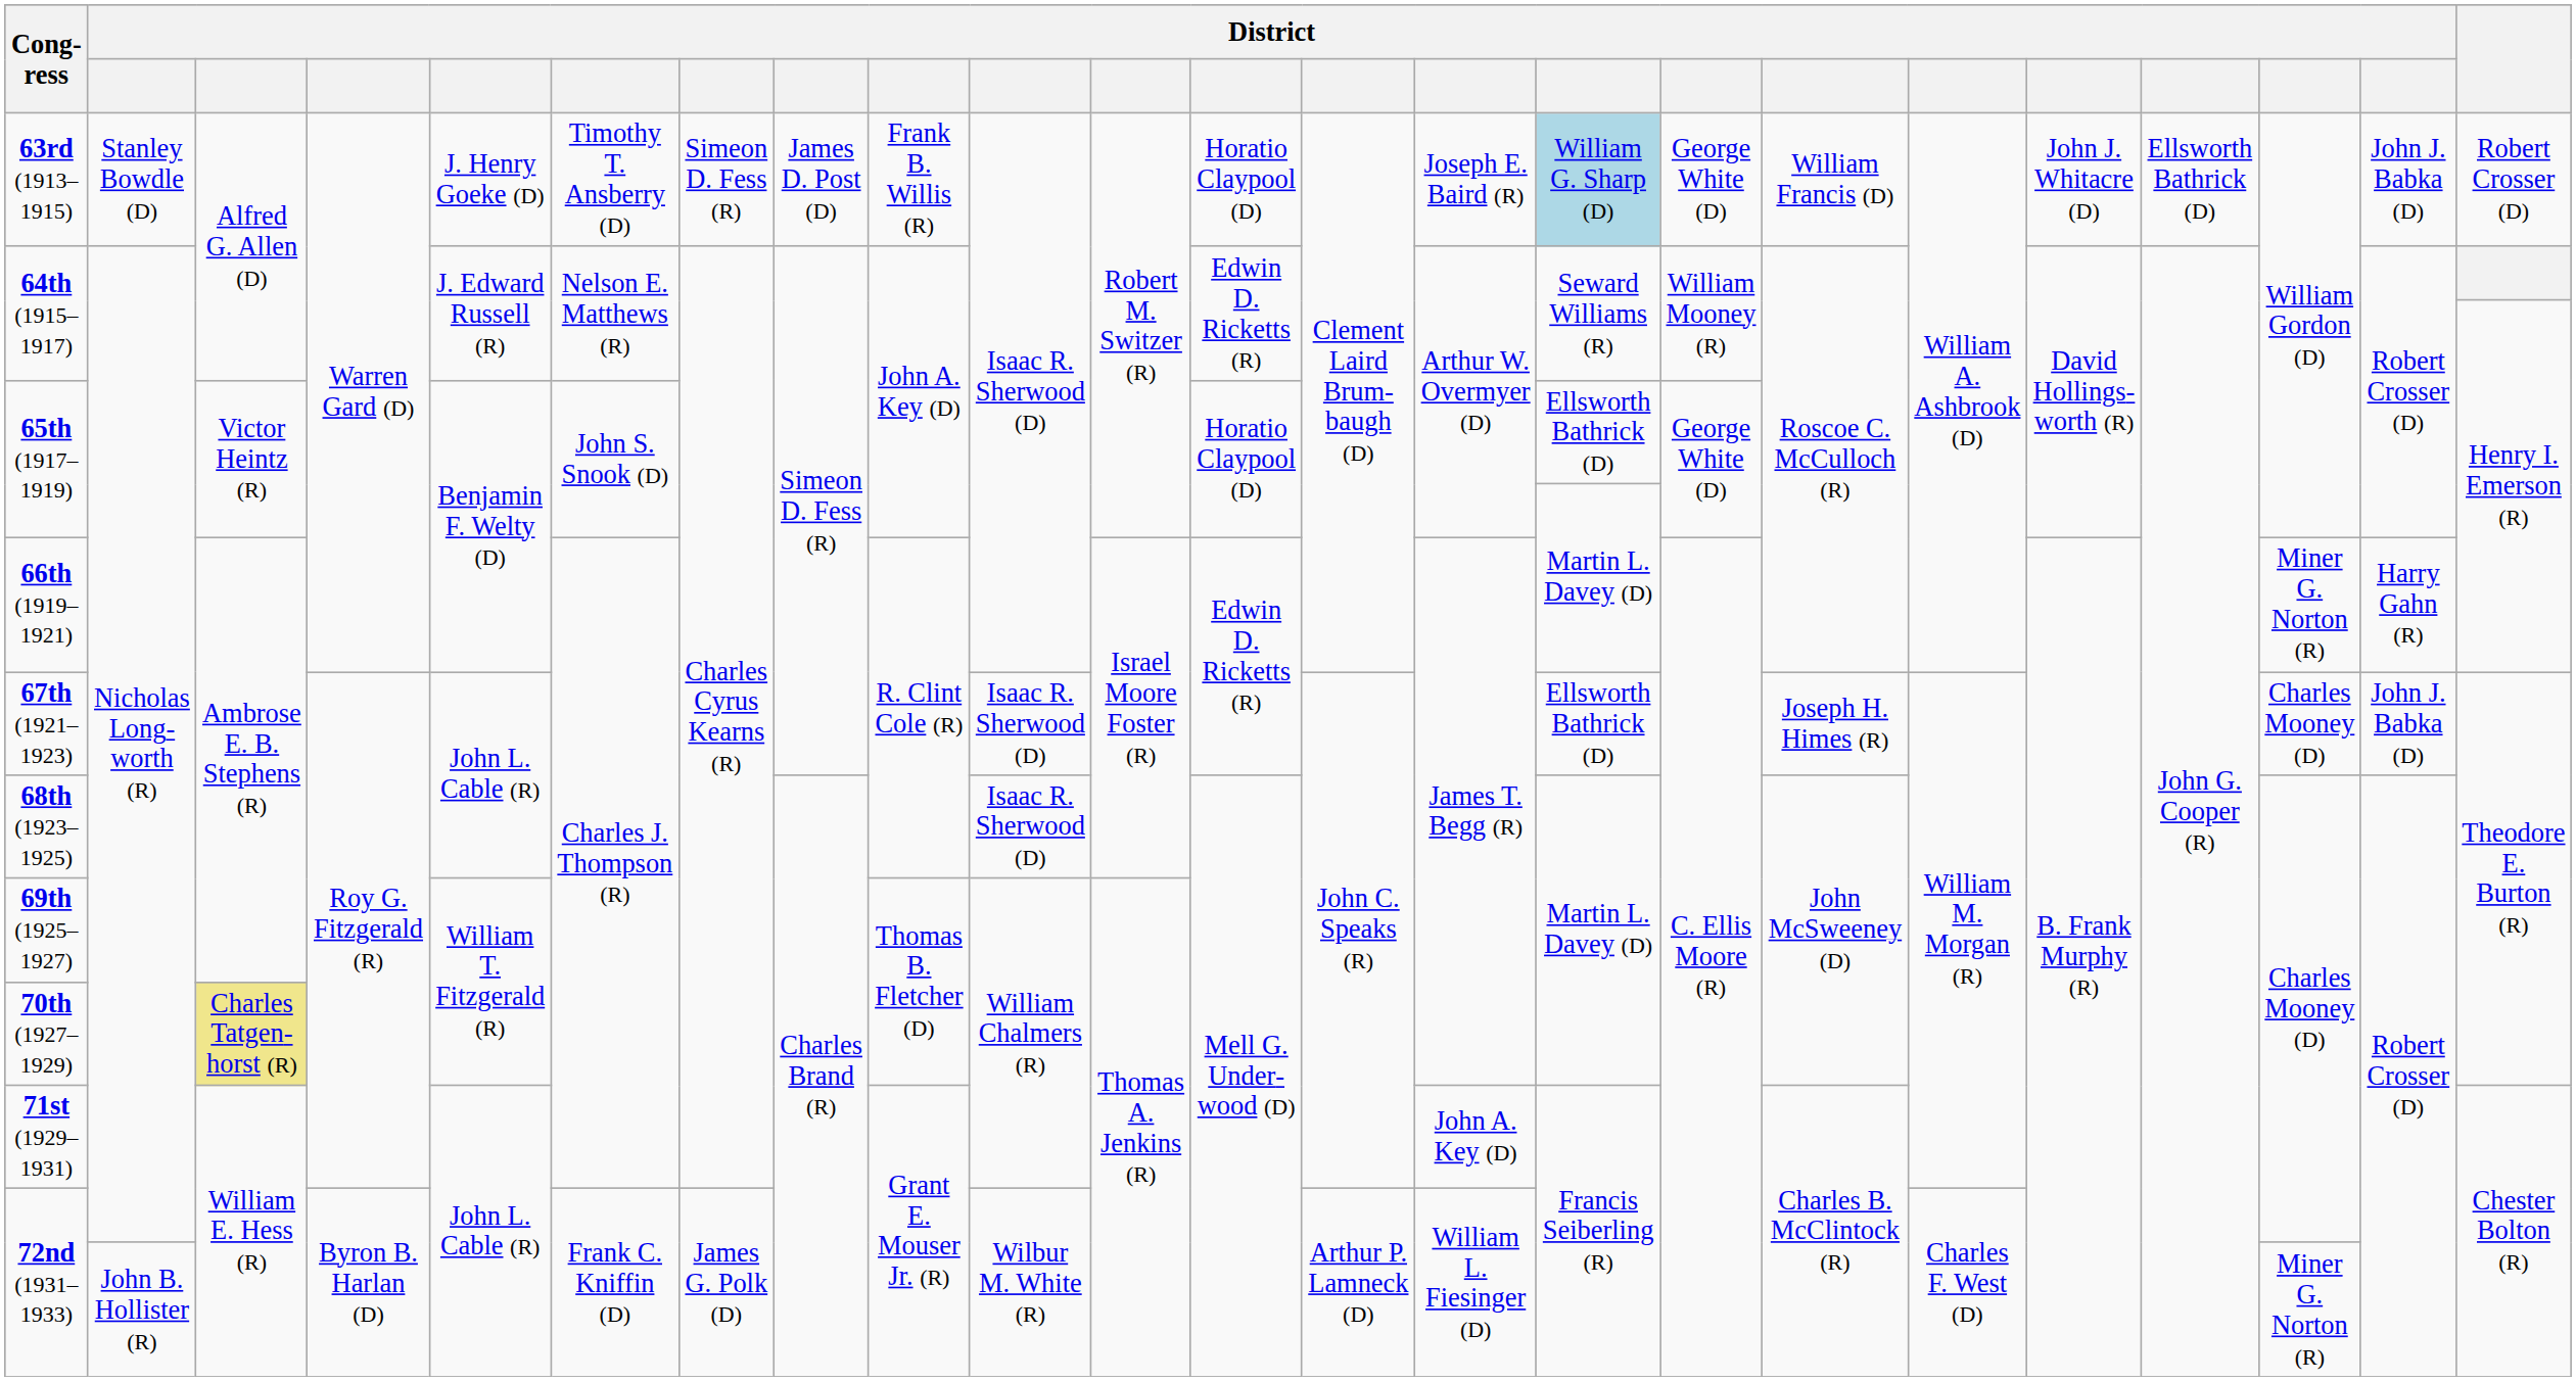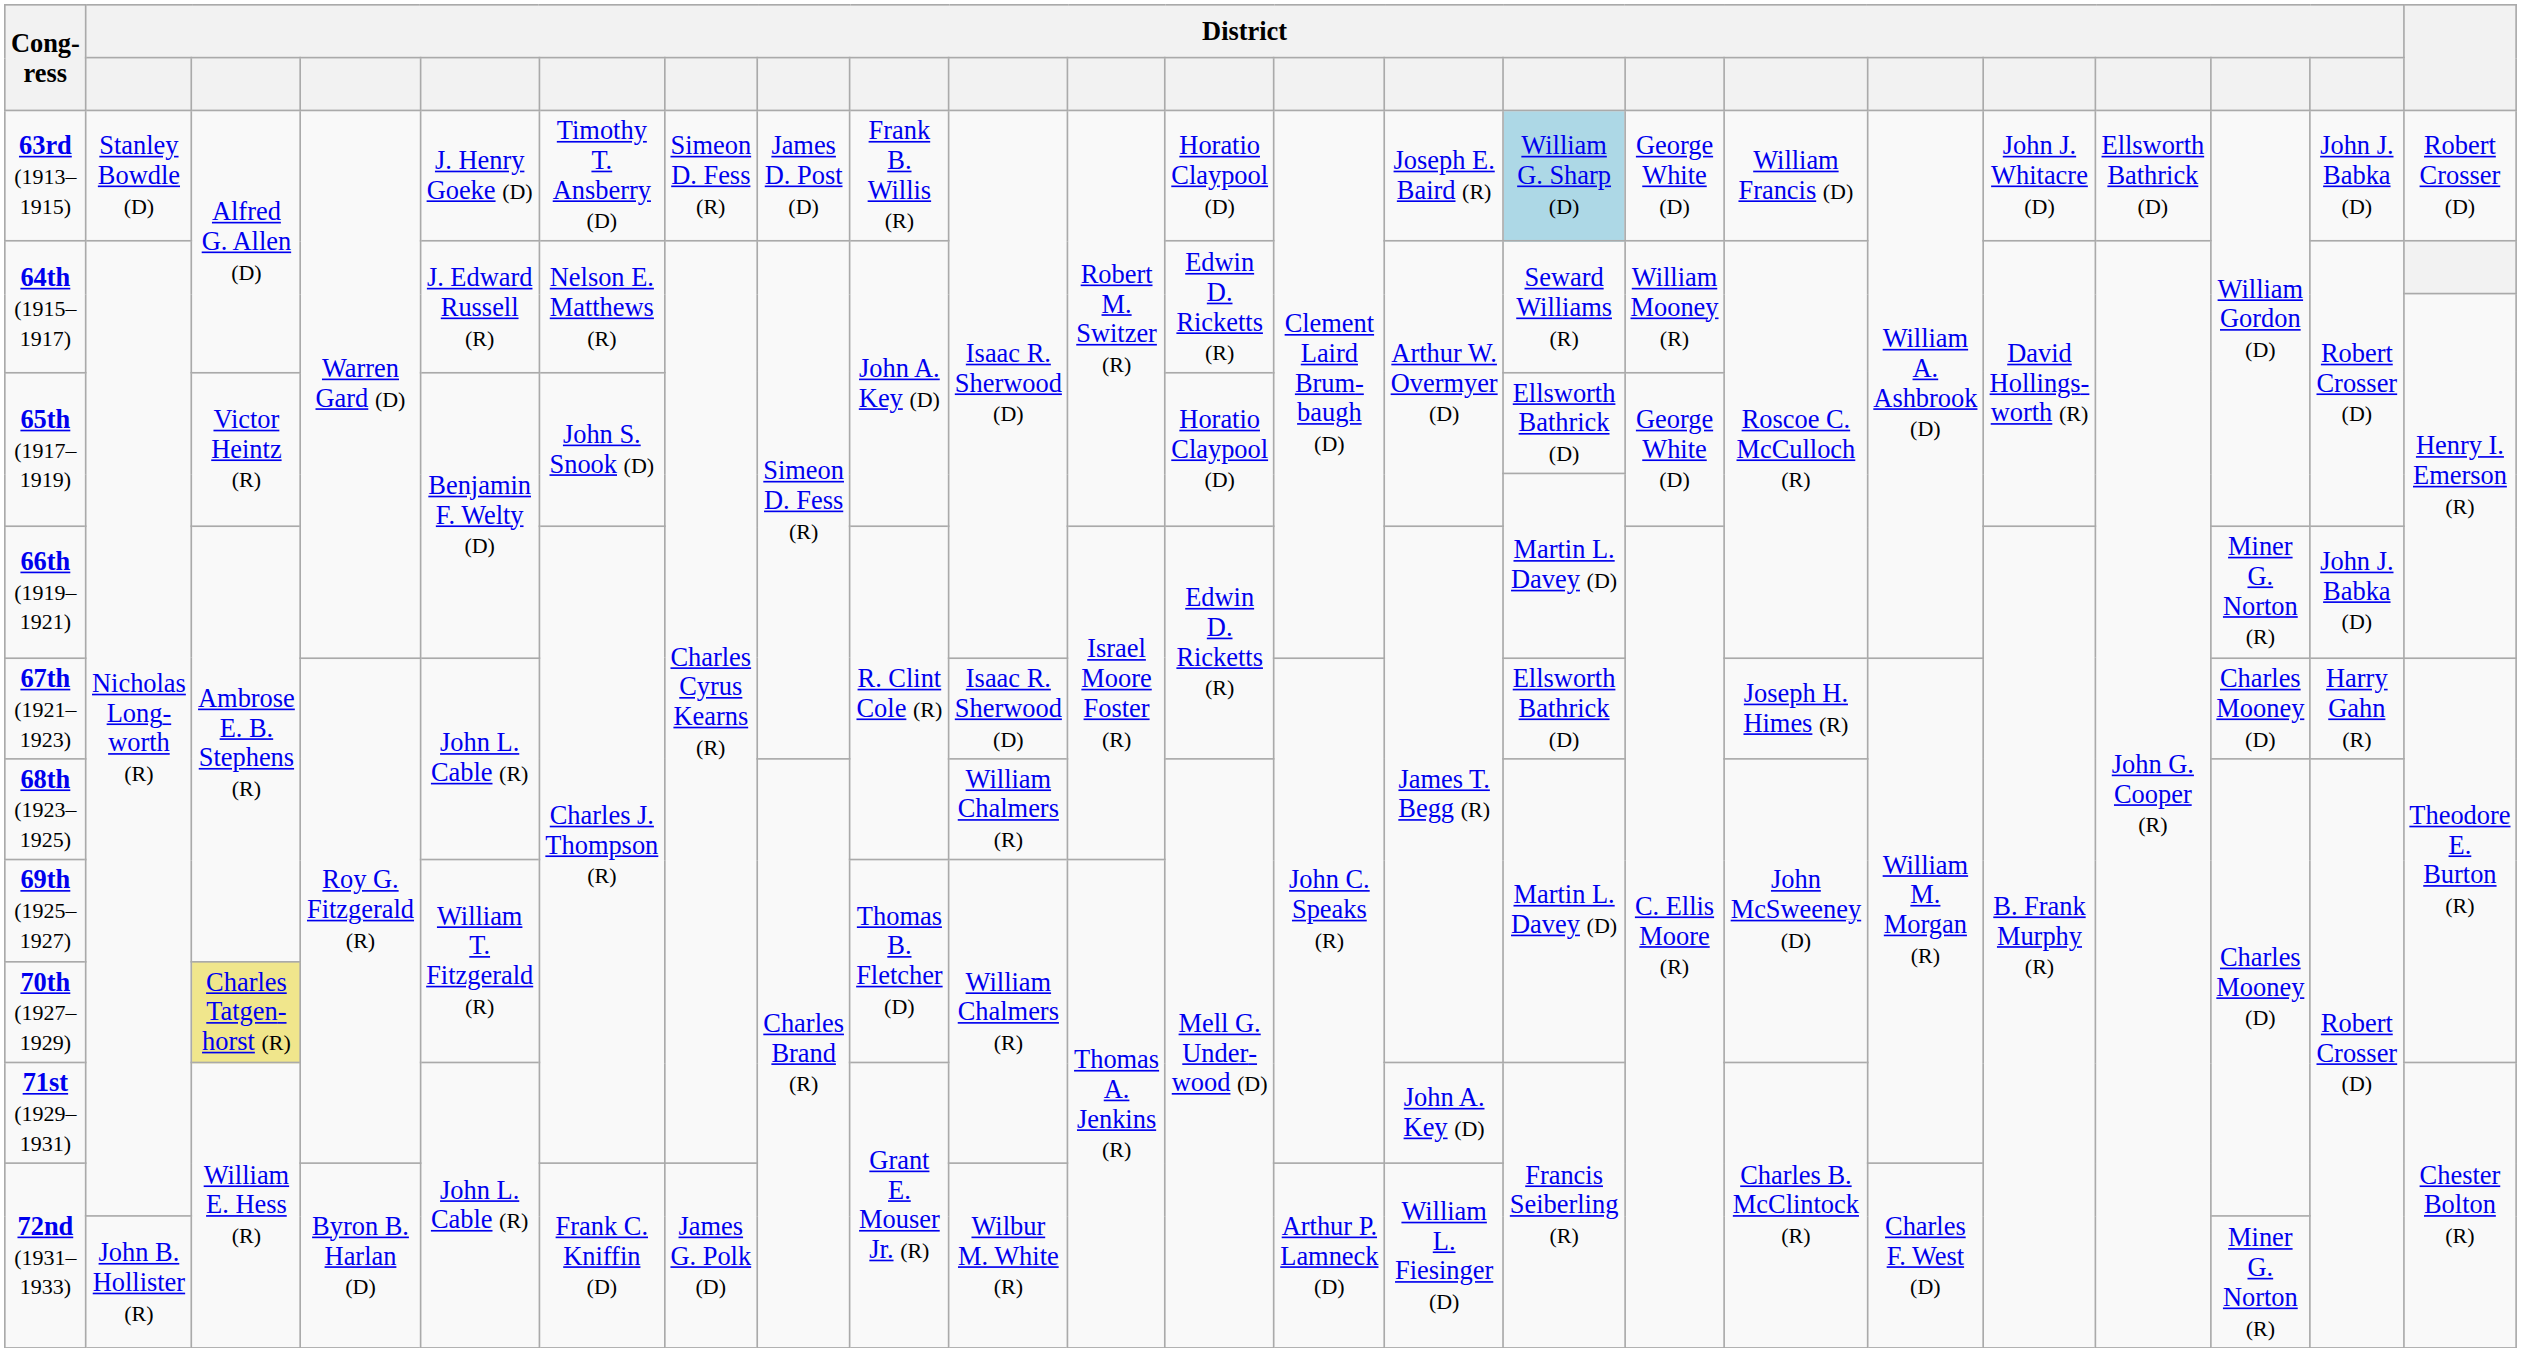66th (1919–1921) | column 22: Harry Gahn (R) -> John J. Babka (D)
67th (1921–1923) | column 22: John J. Babka (D) -> Harry Gahn (R)
68th (1923–1925) | column 10: Isaac R. Sherwood (D) -> William Chalmers (R)
